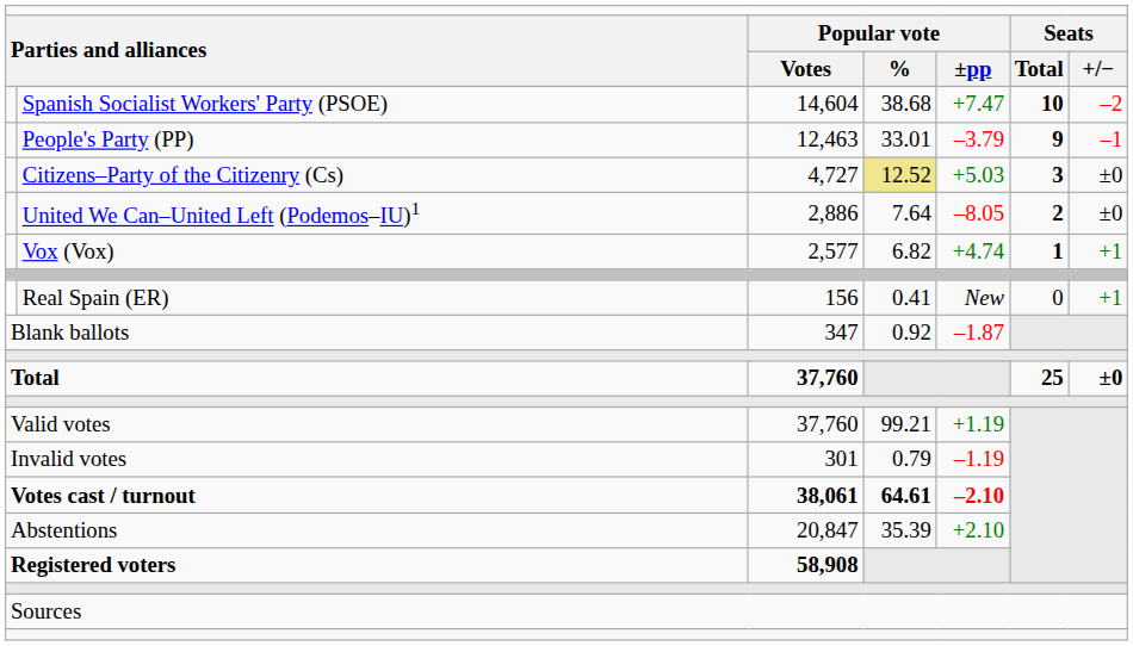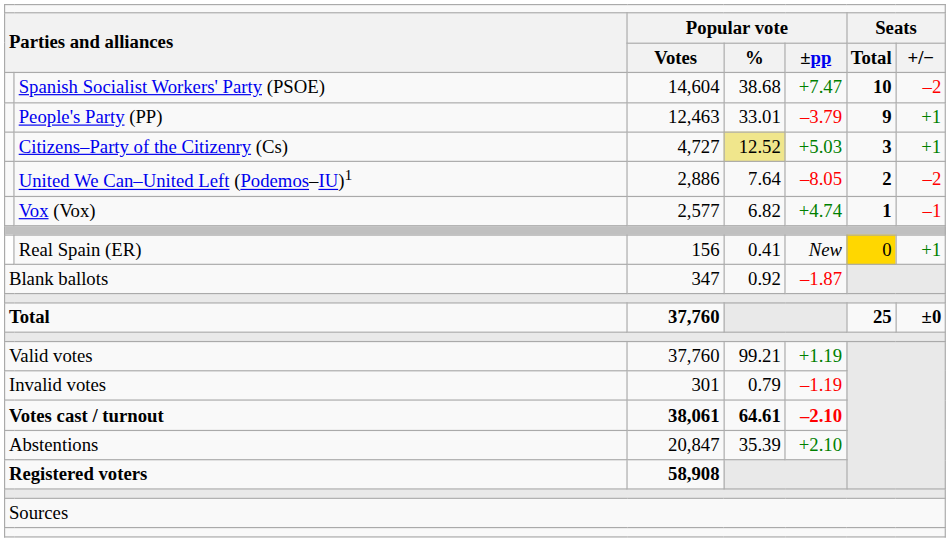People's Party (PP) | column 7: –1 -> +1
Citizens–Party of the Citizenry (Cs) | column 7: ±0 -> +1
United We Can–United Left (Podemos–IU)1 | column 7: ±0 -> –2
Vox (Vox) | column 7: +1 -> –1
Real Spain (ER) | column 6: no background -> gold background
